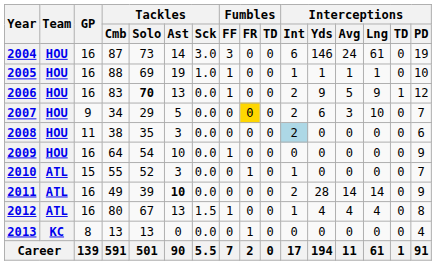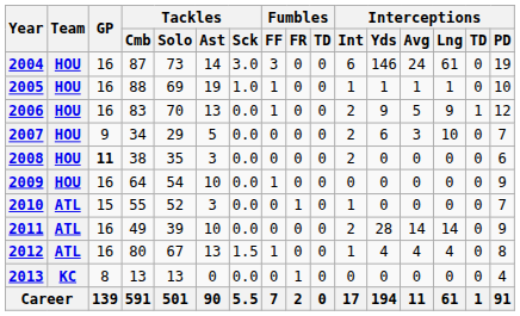2006 | Tackles / Solo: bold -> normal
2007 | Fumbles / FR: gold background -> no background
2008 | GP: normal -> bold
2008 | Interceptions / Int: lightblue background -> no background
2011 | Tackles / Ast: bold -> normal
